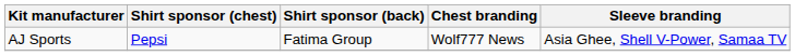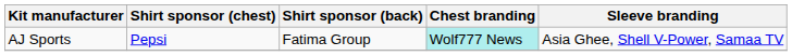AJ Sports | Chest branding: no background -> paleturquoise background
